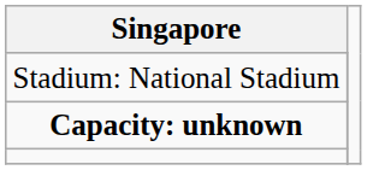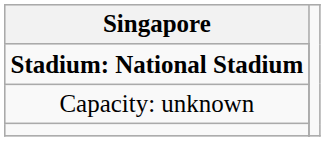Stadium: National Stadium | column 1: normal -> bold
Capacity: unknown | column 1: bold -> normal
